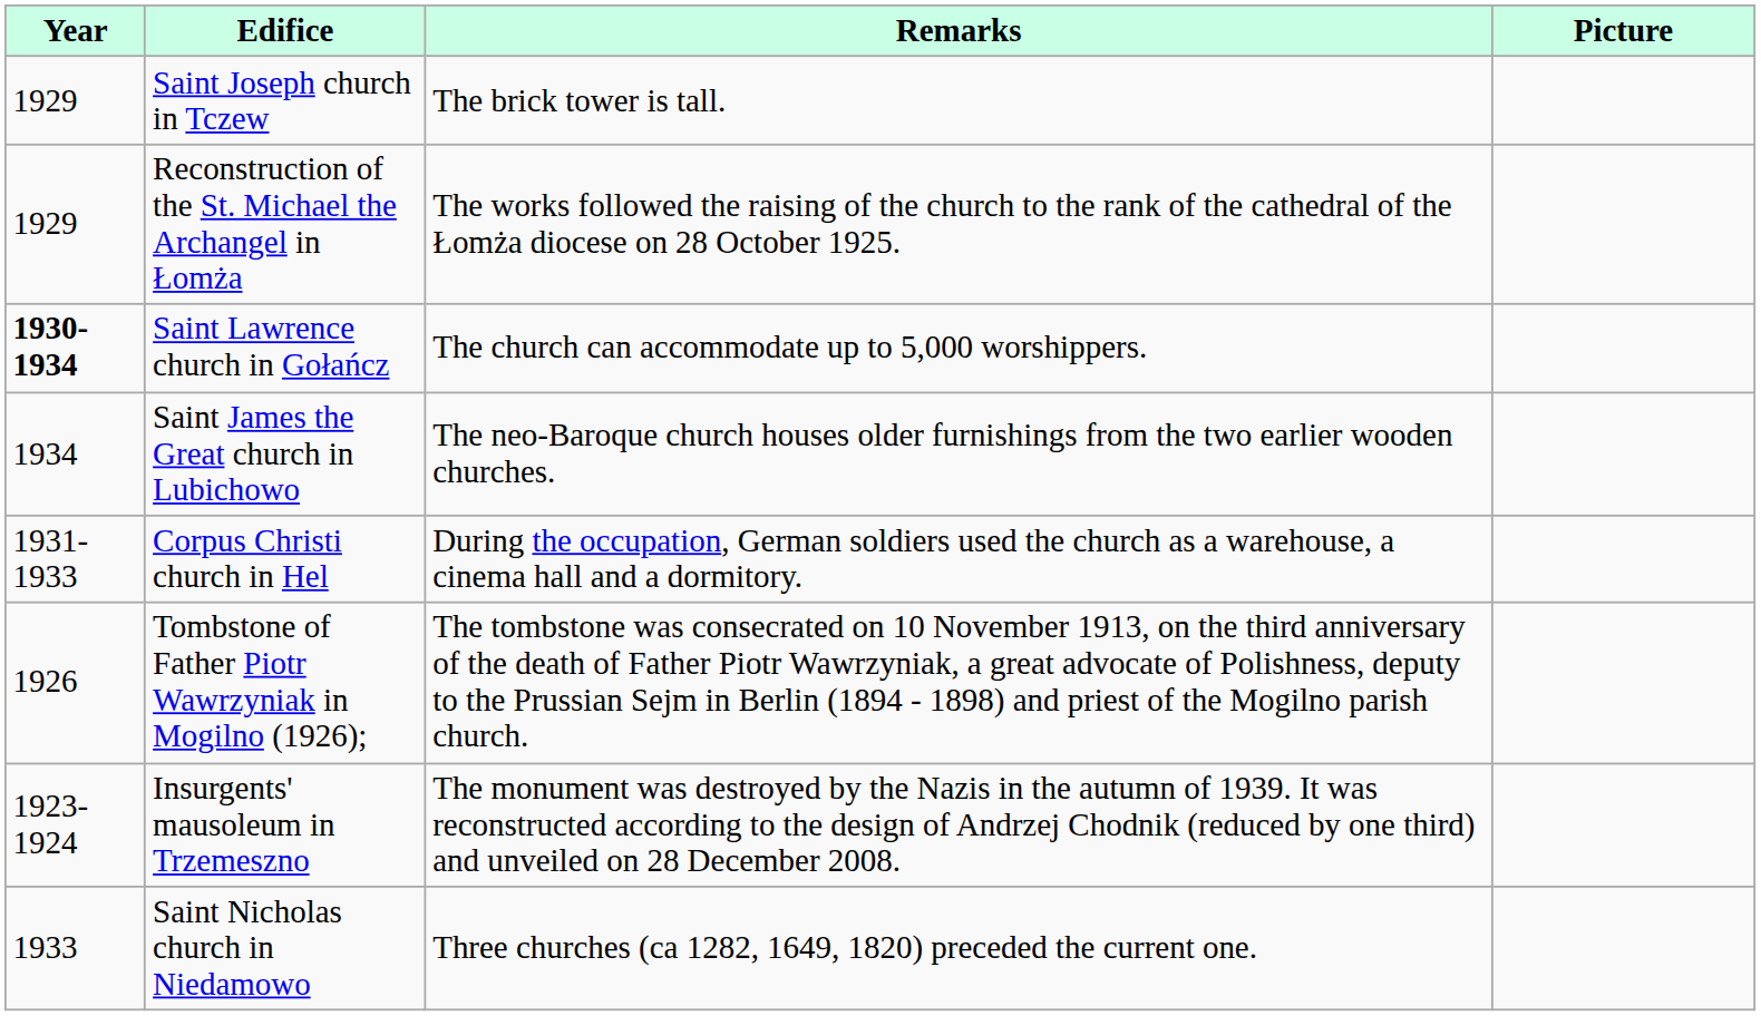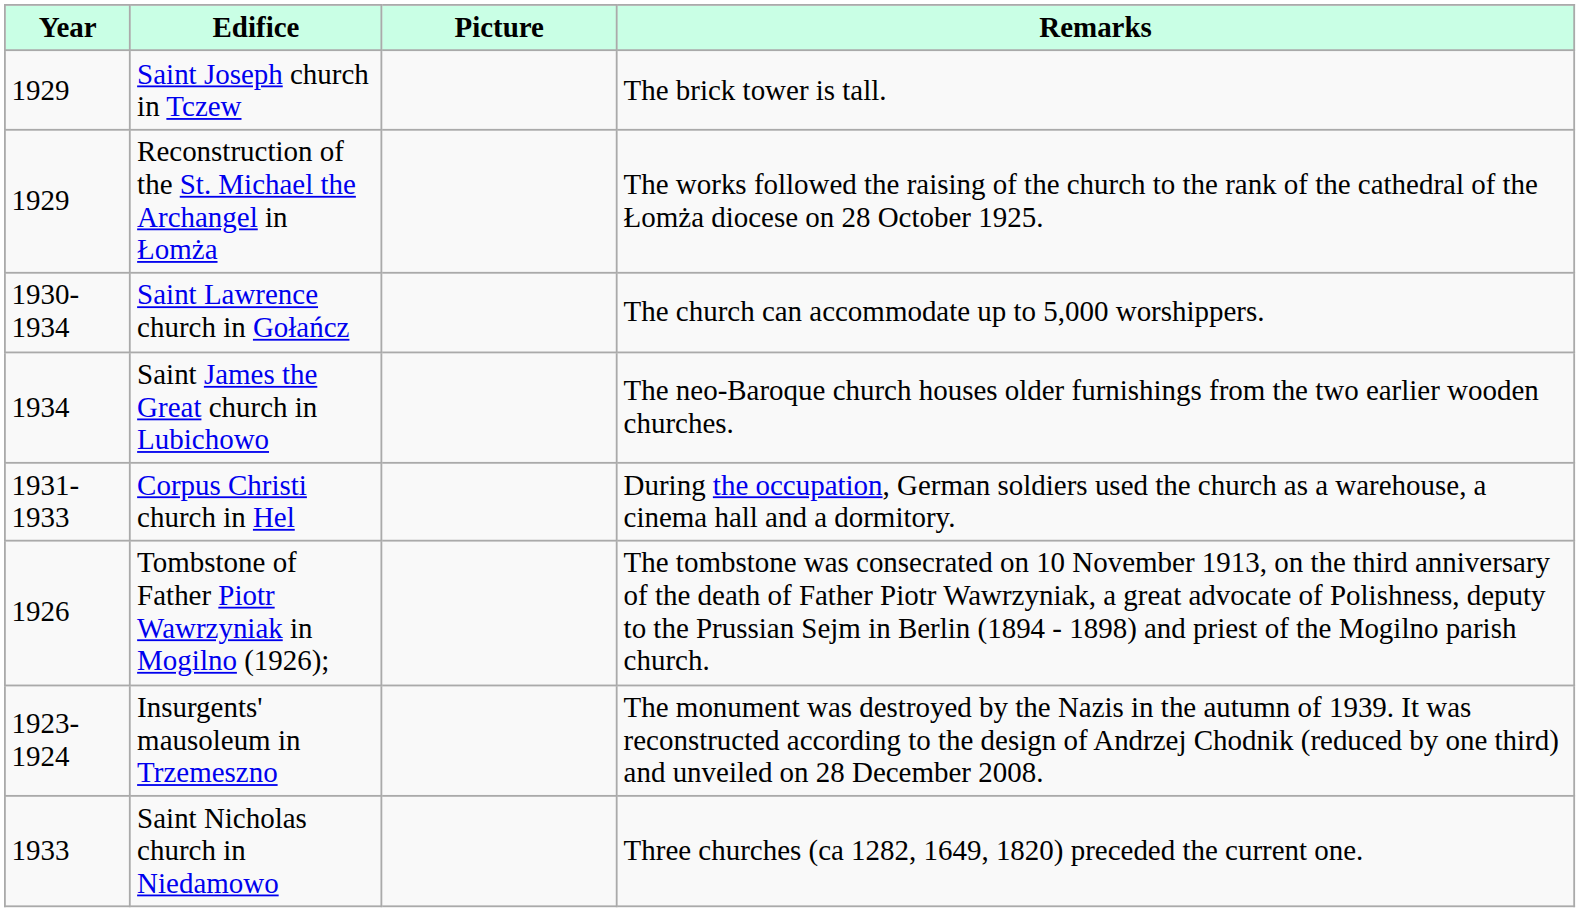columns swapped: Remarks <-> Picture
Saint Lawrence church in Gołańcz | Year: bold -> normal
